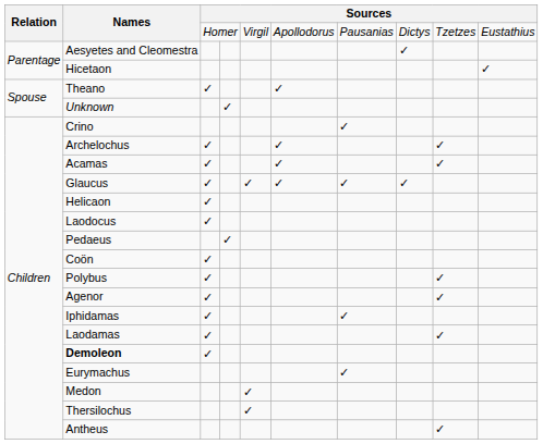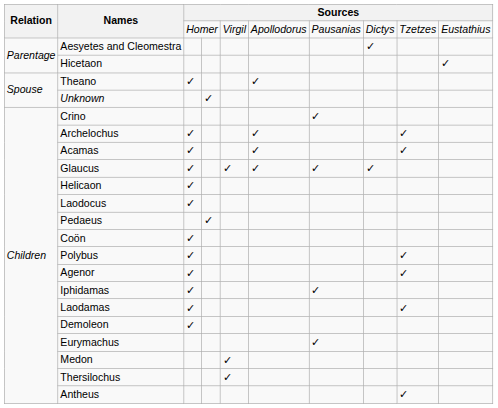Demoleon | Names: bold -> normal
